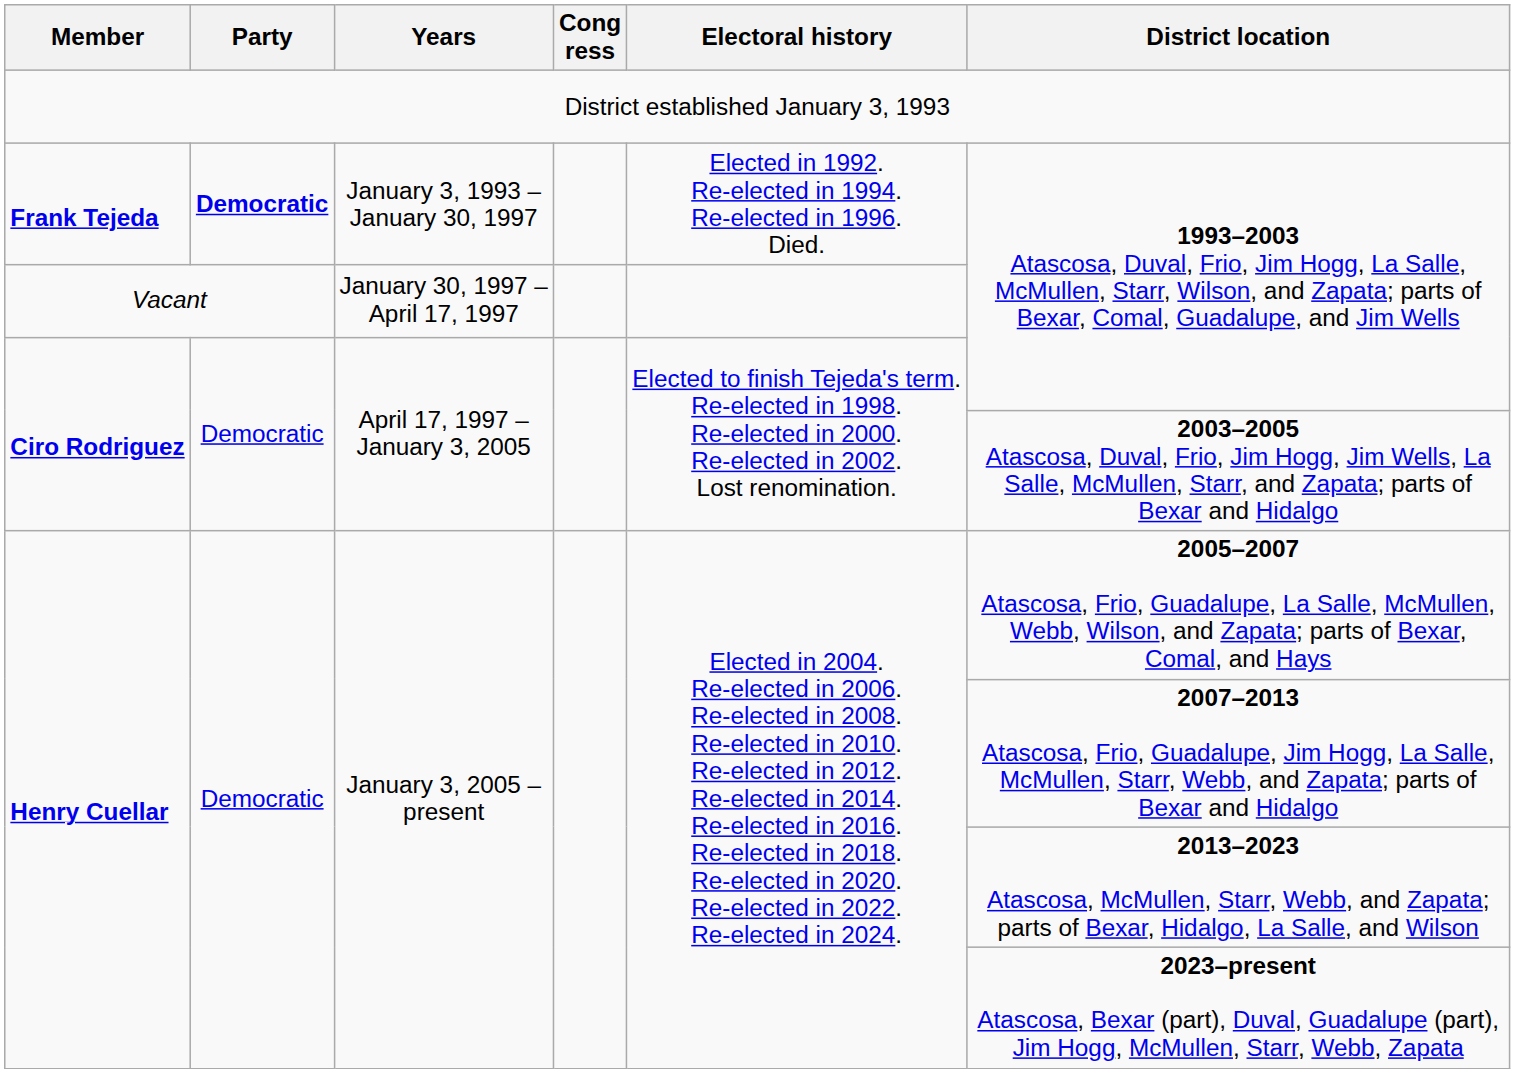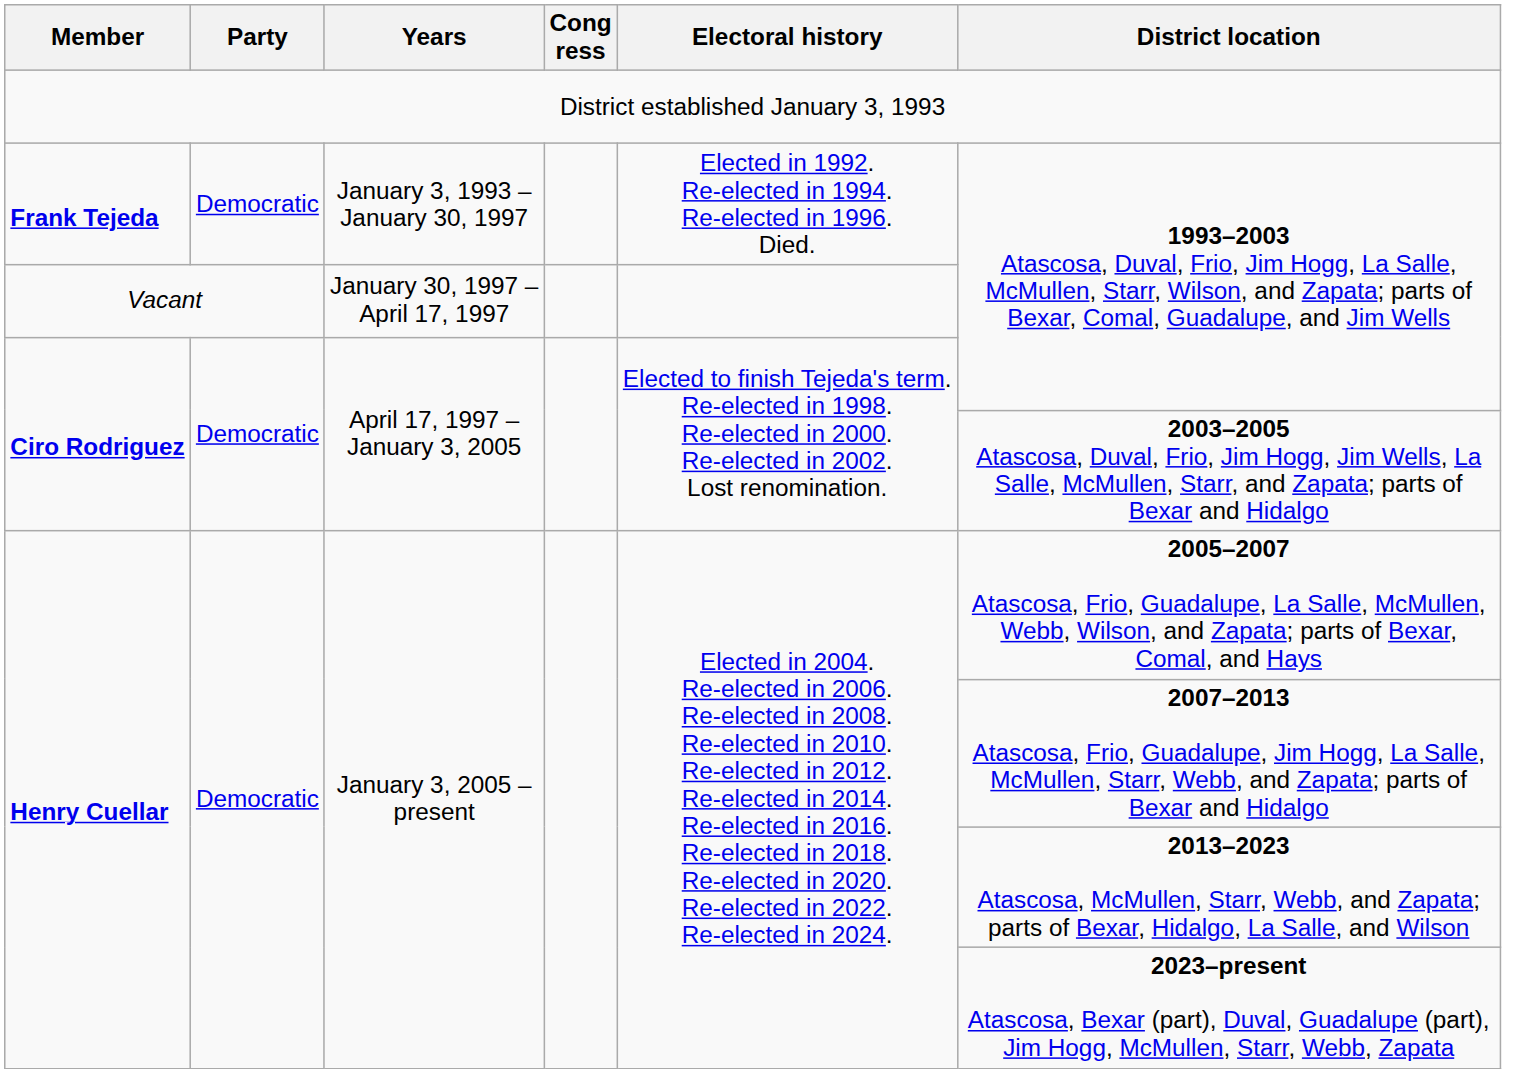Frank Tejeda | Party: bold -> normal
